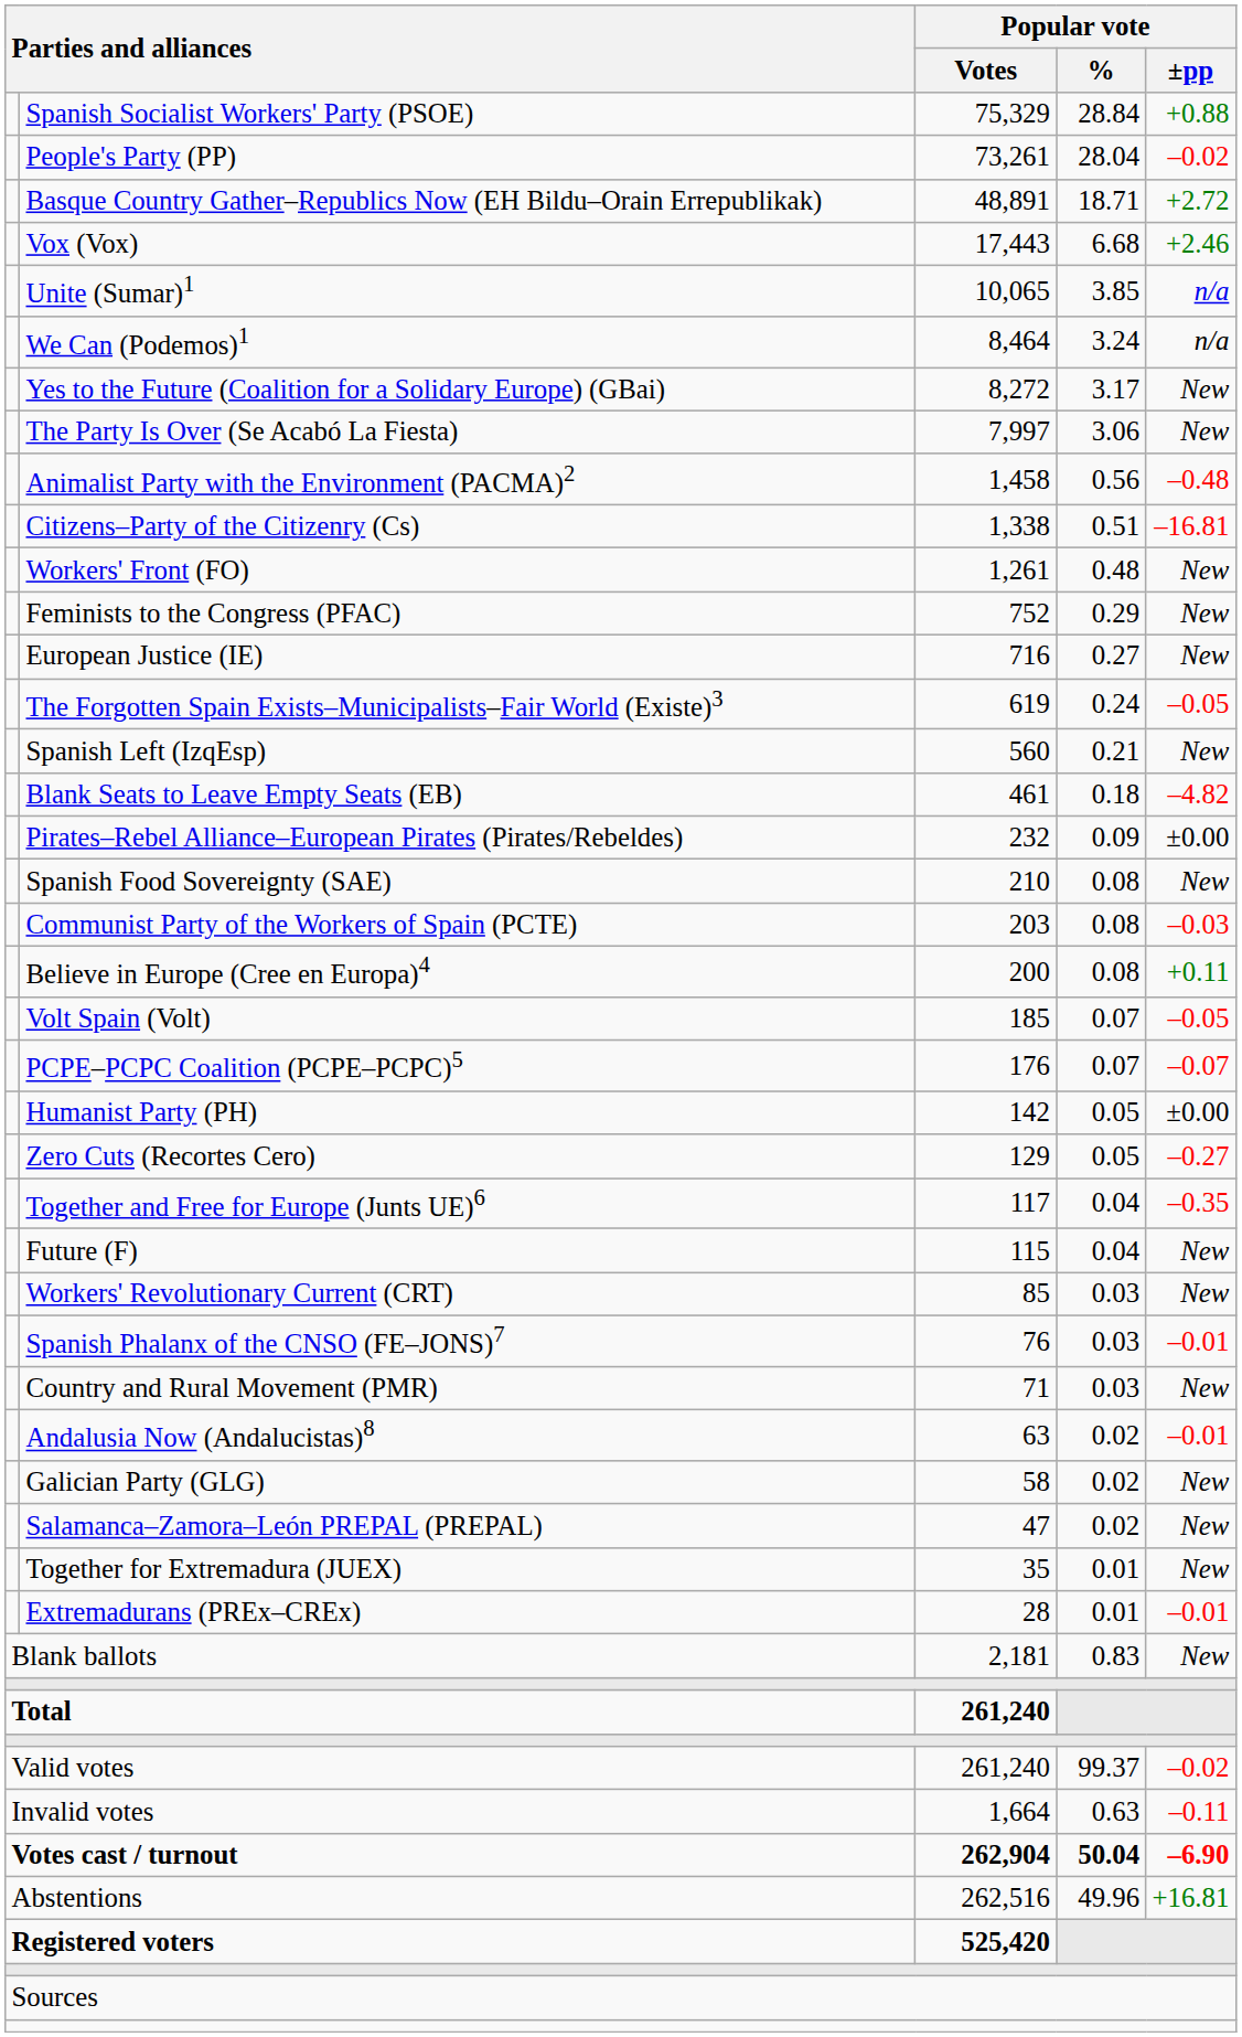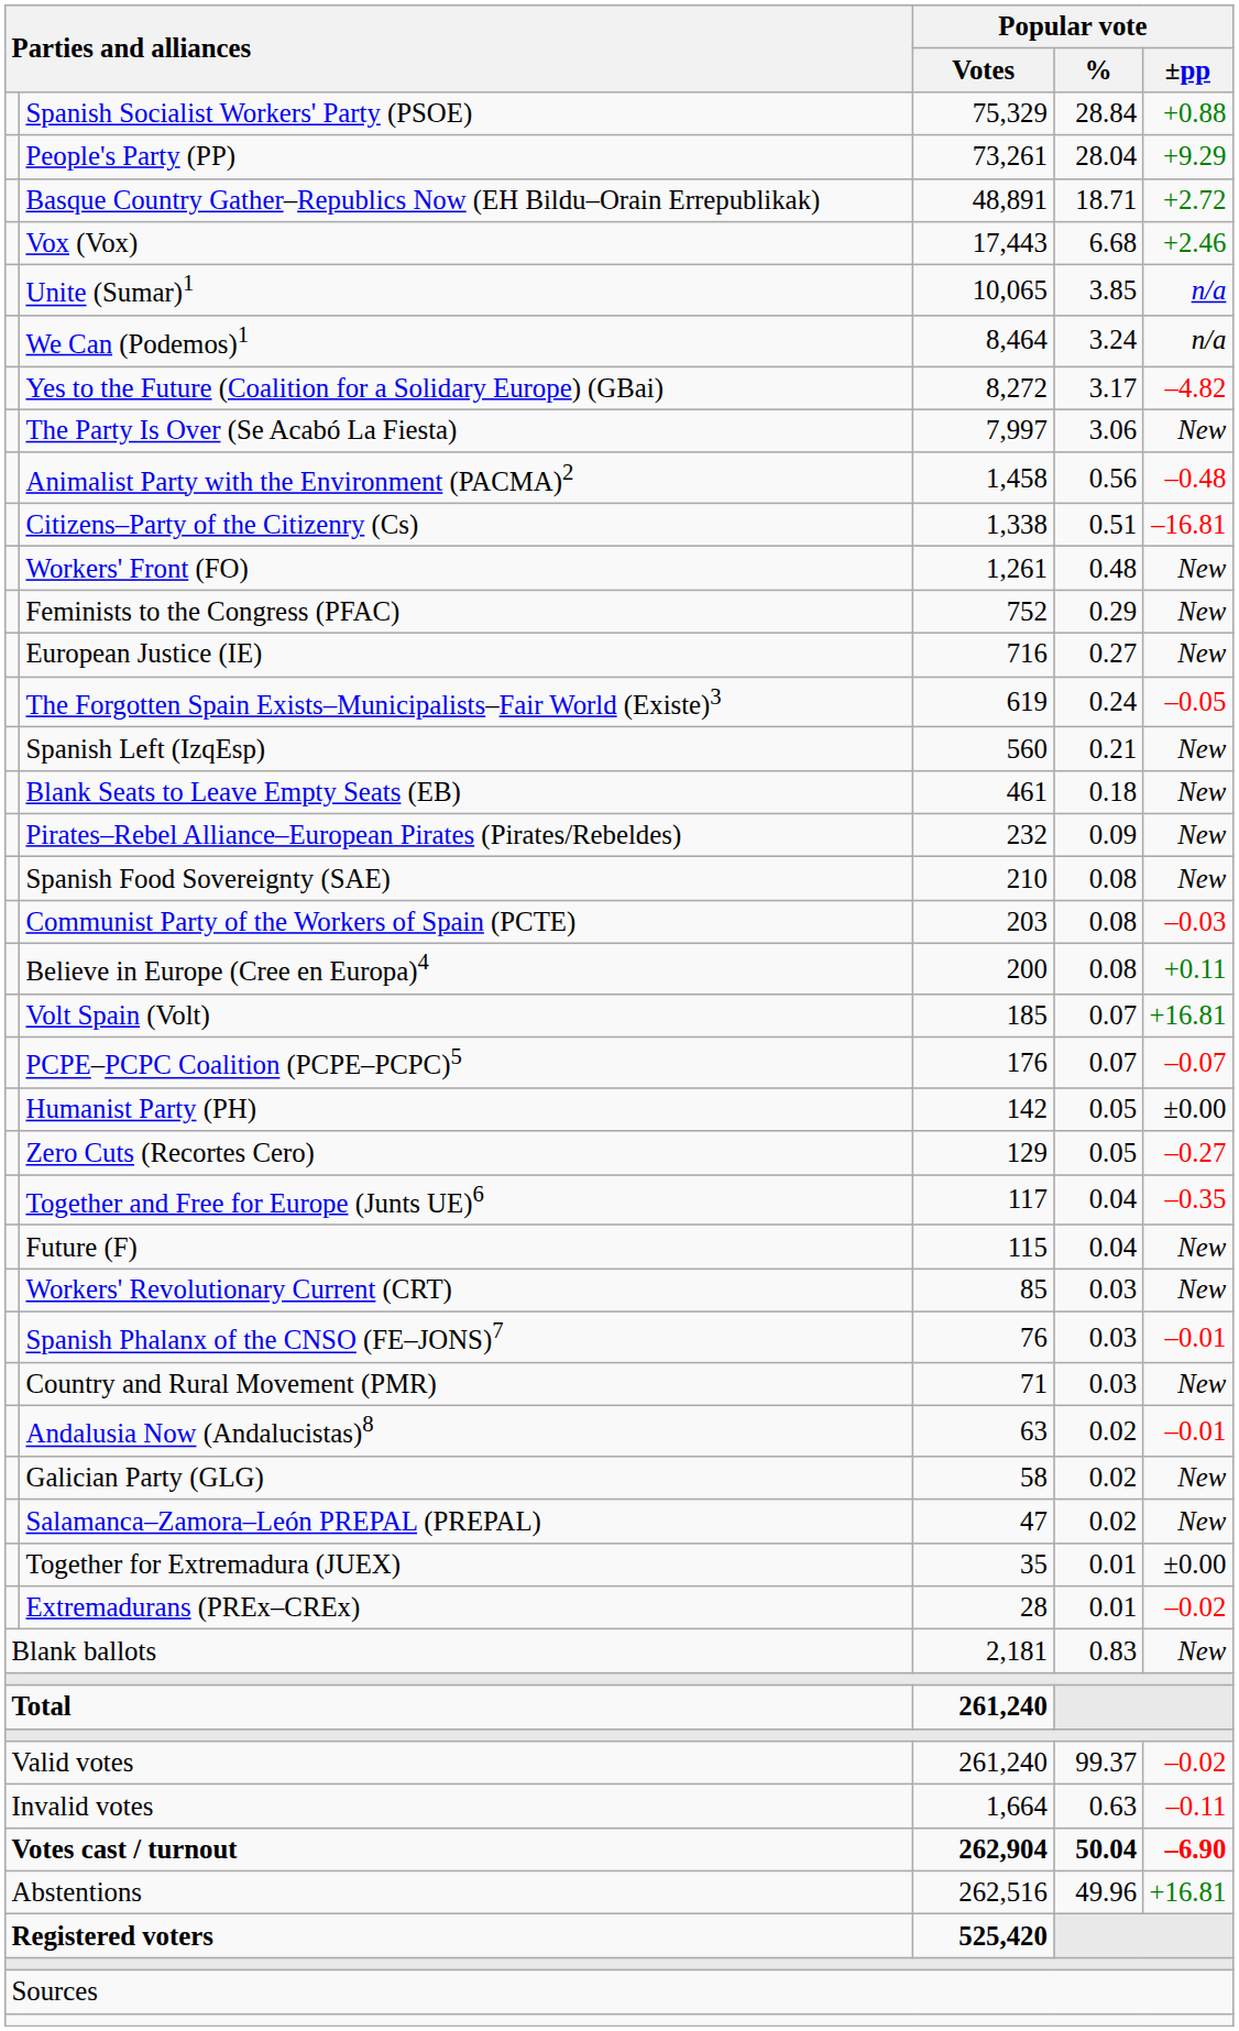People's Party (PP) | Popular vote / ±pp: –0.02 -> +9.29
Yes to the Future (Coalition for a Solidary Europe) (GBai) | Popular vote / ±pp: New -> –4.82
Blank Seats to Leave Empty Seats (EB) | Popular vote / ±pp: –4.82 -> New
Pirates–Rebel Alliance–European Pirates (Pirates/Rebeldes) | Popular vote / ±pp: ±0.00 -> New
Volt Spain (Volt) | Popular vote / ±pp: –0.05 -> +16.81
Together for Extremadura (JUEX) | Popular vote / ±pp: New -> ±0.00
Extremadurans (PREx–CREx) | Popular vote / ±pp: –0.01 -> –0.02
